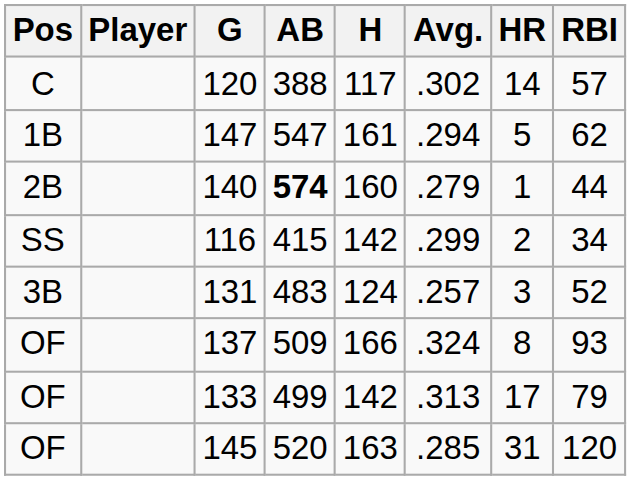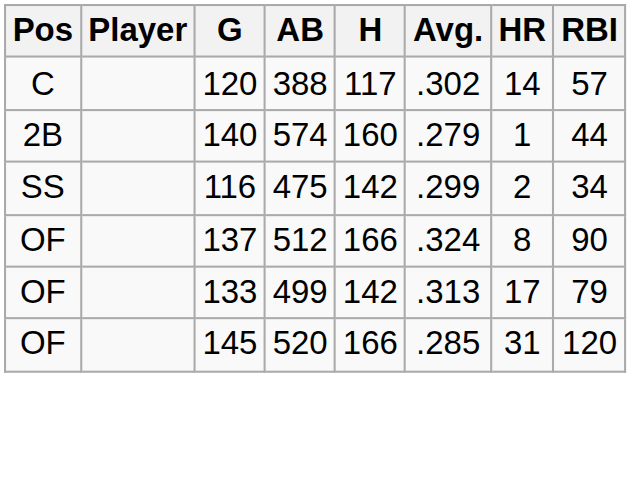- row: 1B | 147 | 547 | 161 | .294 | 5 | 62
140 | AB: bold -> normal
116 | AB: 415 -> 475
- row: 3B | 131 | 483 | 124 | .257 | 3 | 52
137 | AB: 509 -> 512
137 | RBI: 93 -> 90
145 | H: 163 -> 166
